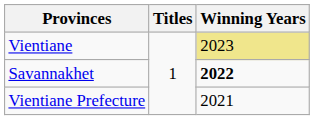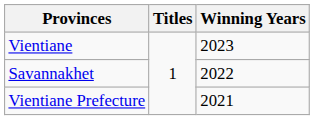Vientiane | Winning Years: khaki background -> no background
Savannakhet | Winning Years: bold -> normal
